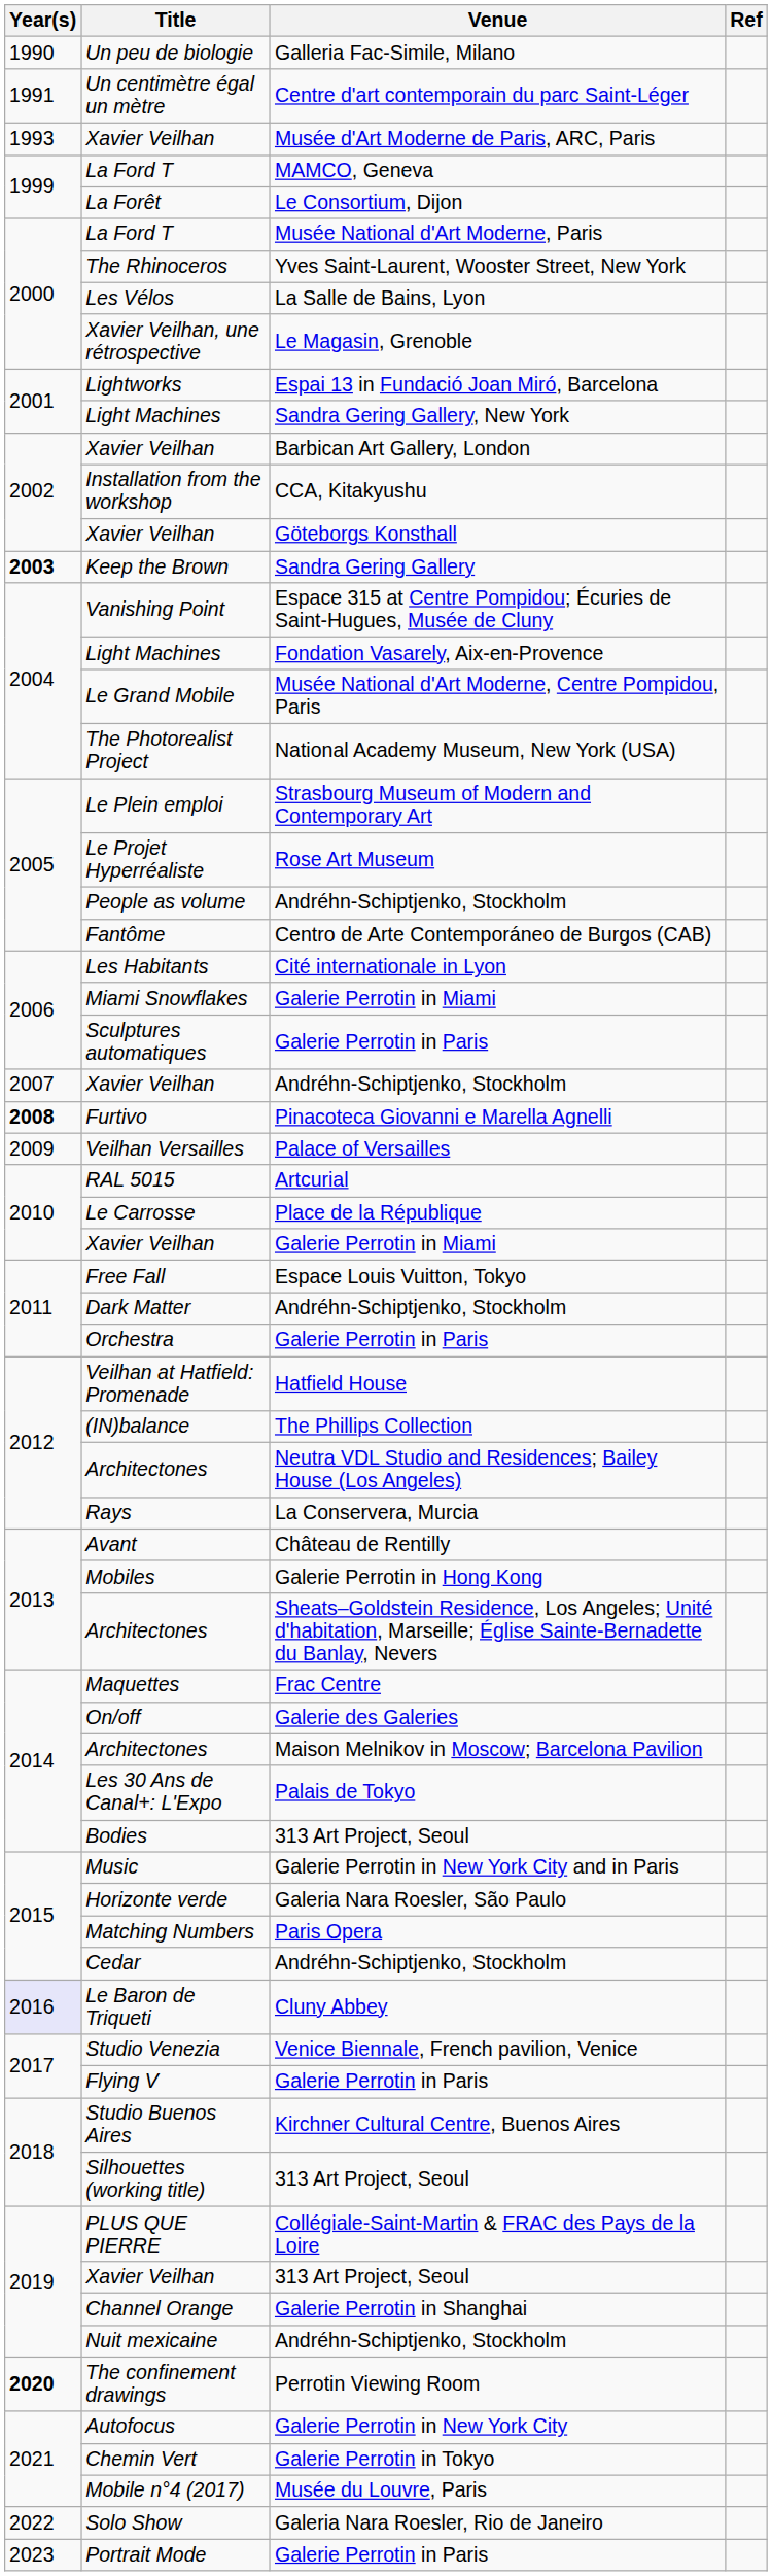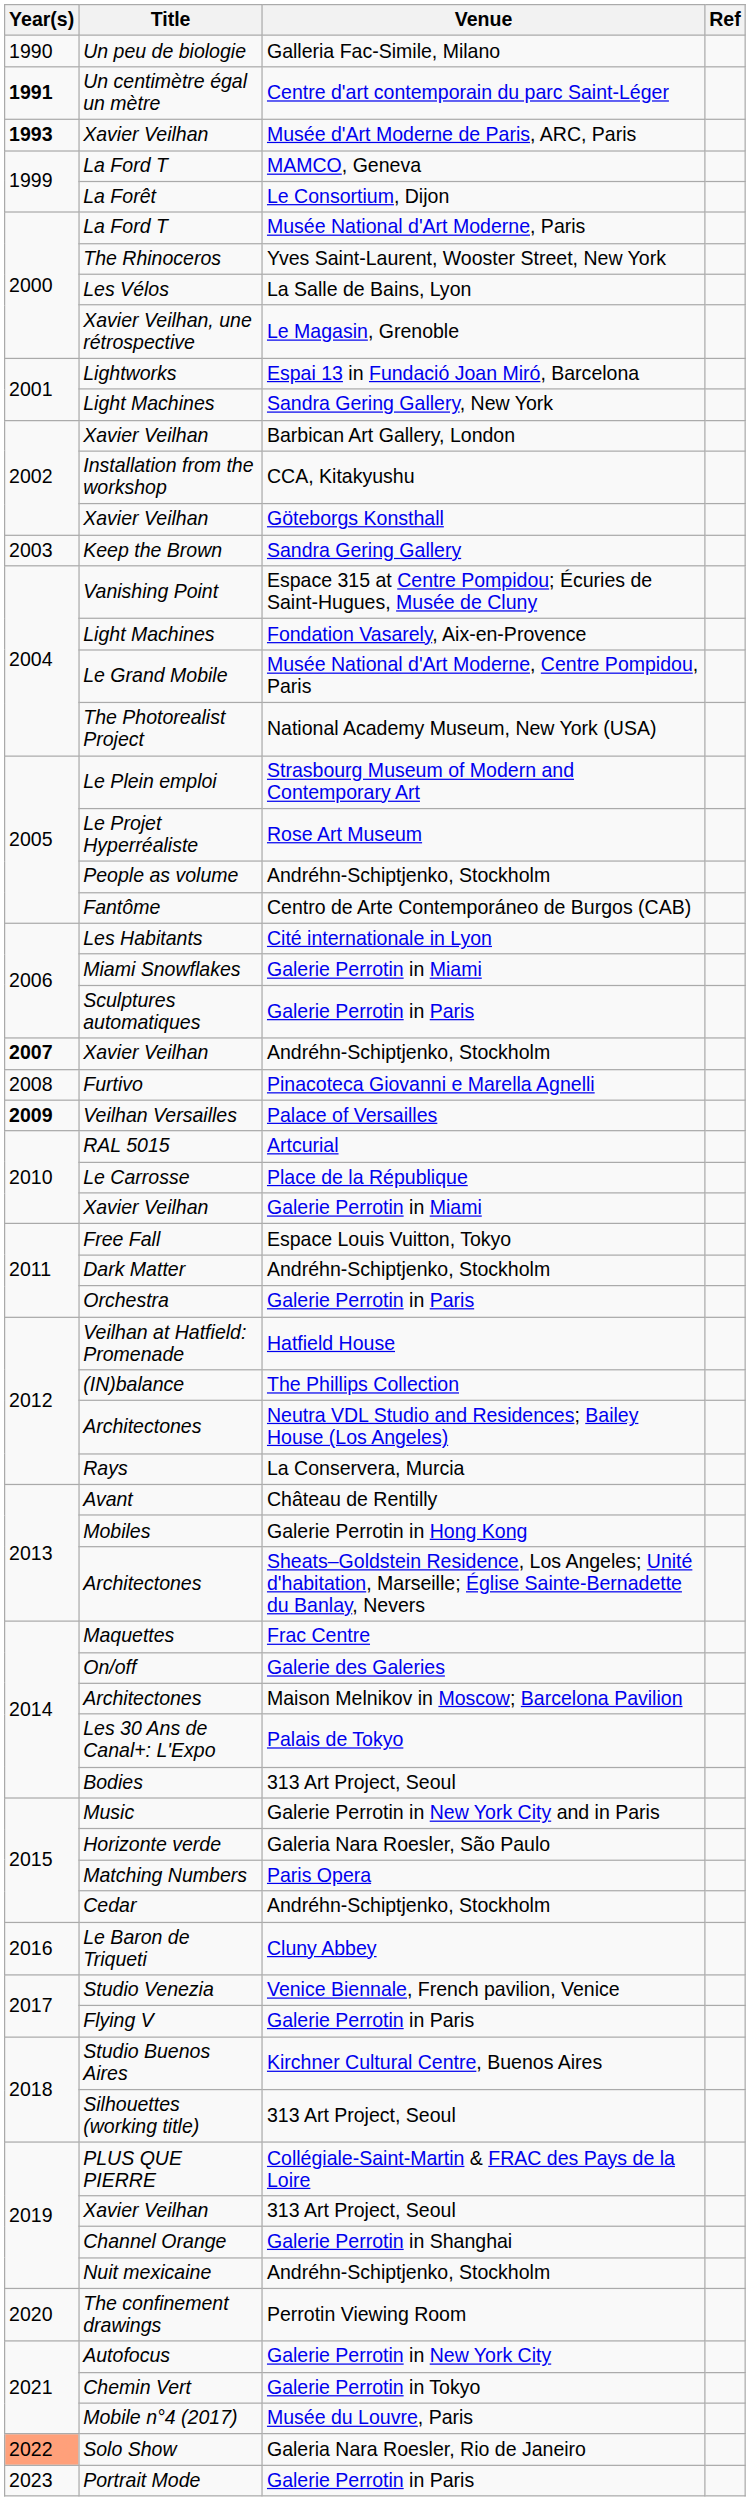Un centimètre égal un mètre | Year(s): normal -> bold
Xavier Veilhan / Musée d'Art Moderne de Paris, ARC, Paris | Year(s): normal -> bold
Keep the Brown | Year(s): bold -> normal
Xavier Veilhan / Andréhn-Schiptjenko, Stockholm | Year(s): normal -> bold
Furtivo | Year(s): bold -> normal
Veilhan Versailles | Year(s): normal -> bold
Le Baron de Triqueti | Year(s): lavender background -> no background
The confinement drawings | Year(s): bold -> normal
Solo Show | Year(s): no background -> lightsalmon background
